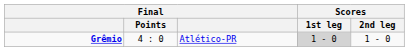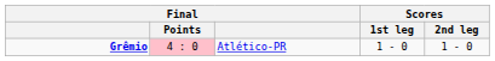Grêmio | Final / Points: no background -> pink background
Grêmio | Scores / 1st leg: lightgrey background -> no background
